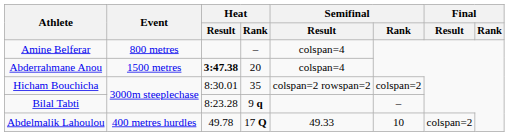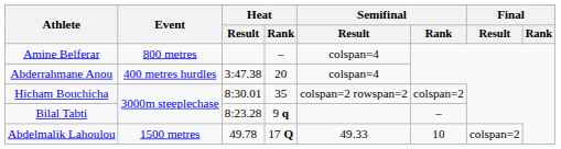Abderrahmane Anou | Event: 1500 metres -> 400 metres hurdles
Abderrahmane Anou | Heat / Result: bold -> normal
Abdelmalik Lahoulou | Event: 400 metres hurdles -> 1500 metres
